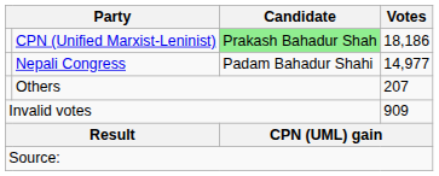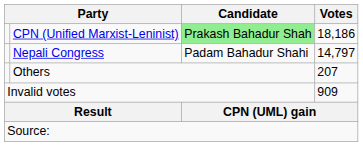Nepali Congress | Votes: 14,977 -> 14,797
